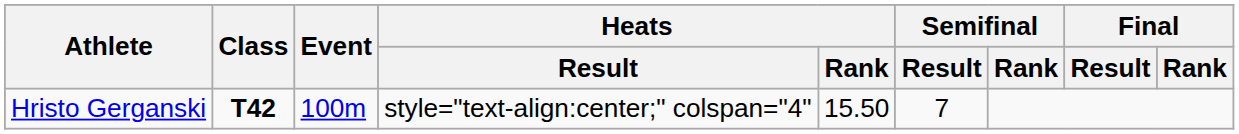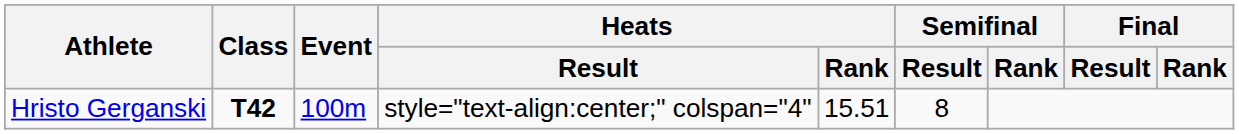Hristo Gerganski | Heats / Rank: 15.50 -> 15.51
Hristo Gerganski | Semifinal / Result: 7 -> 8
